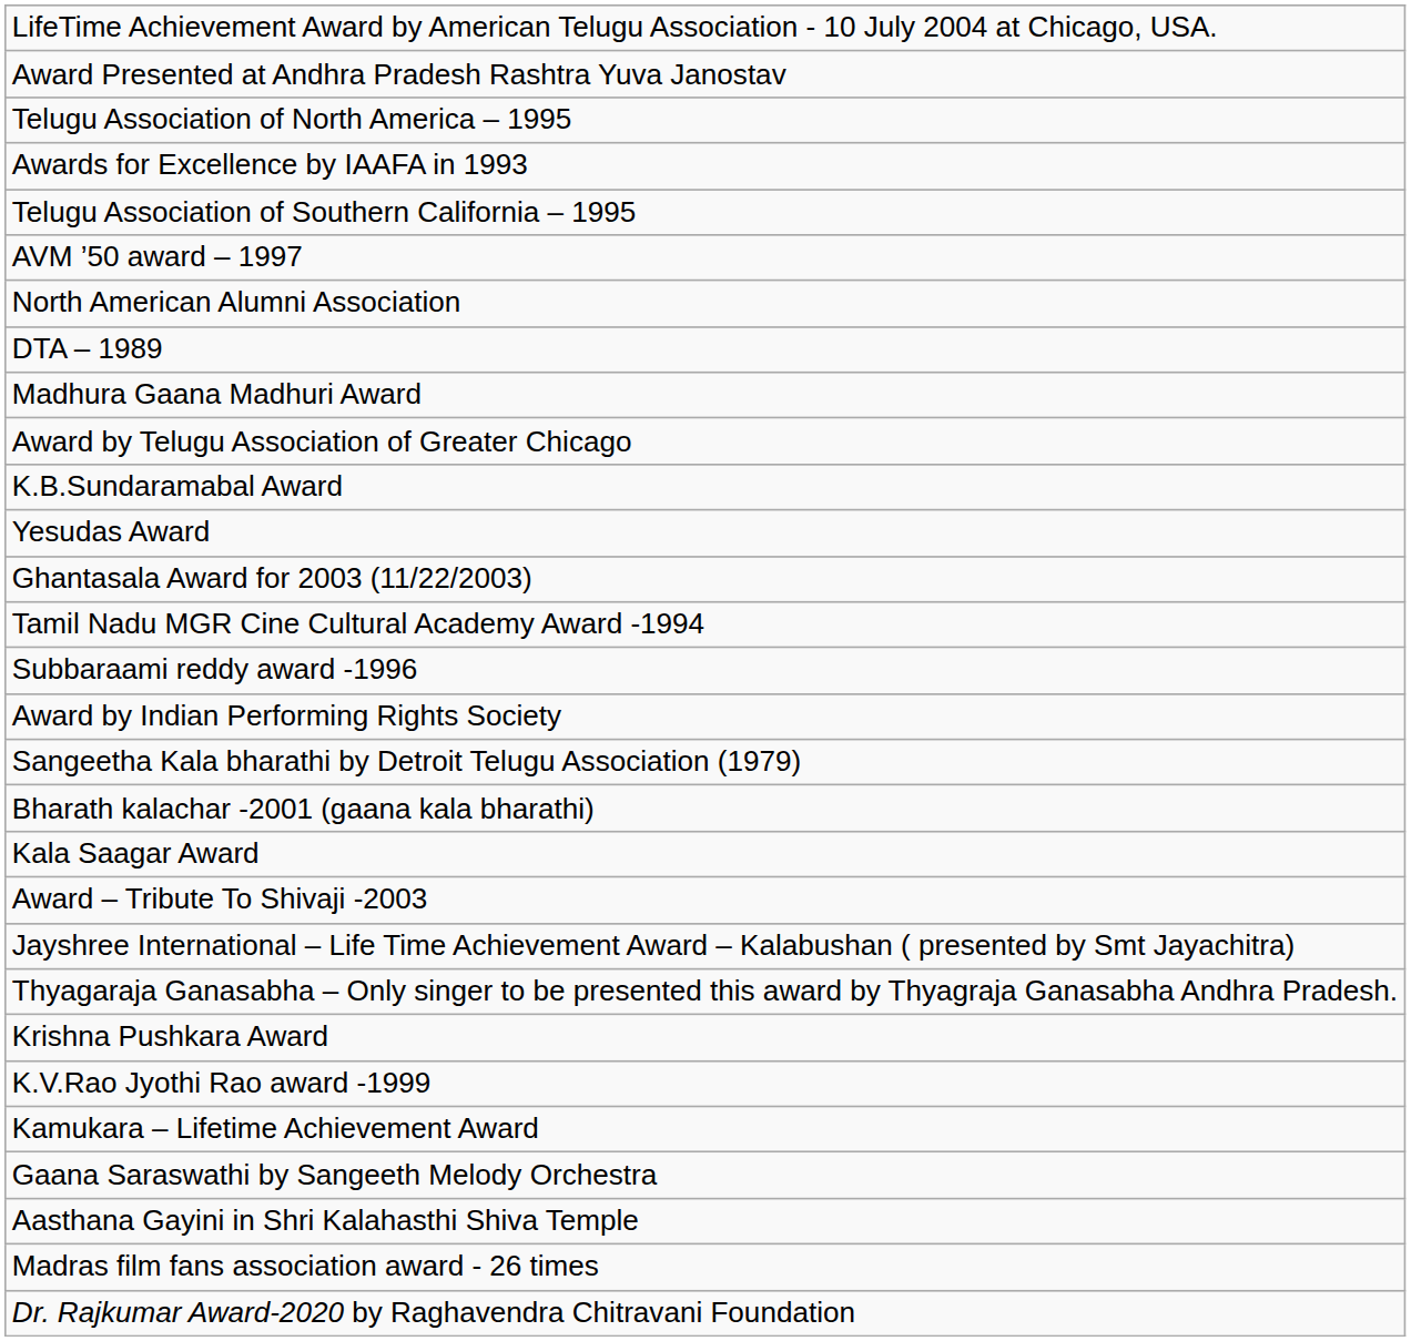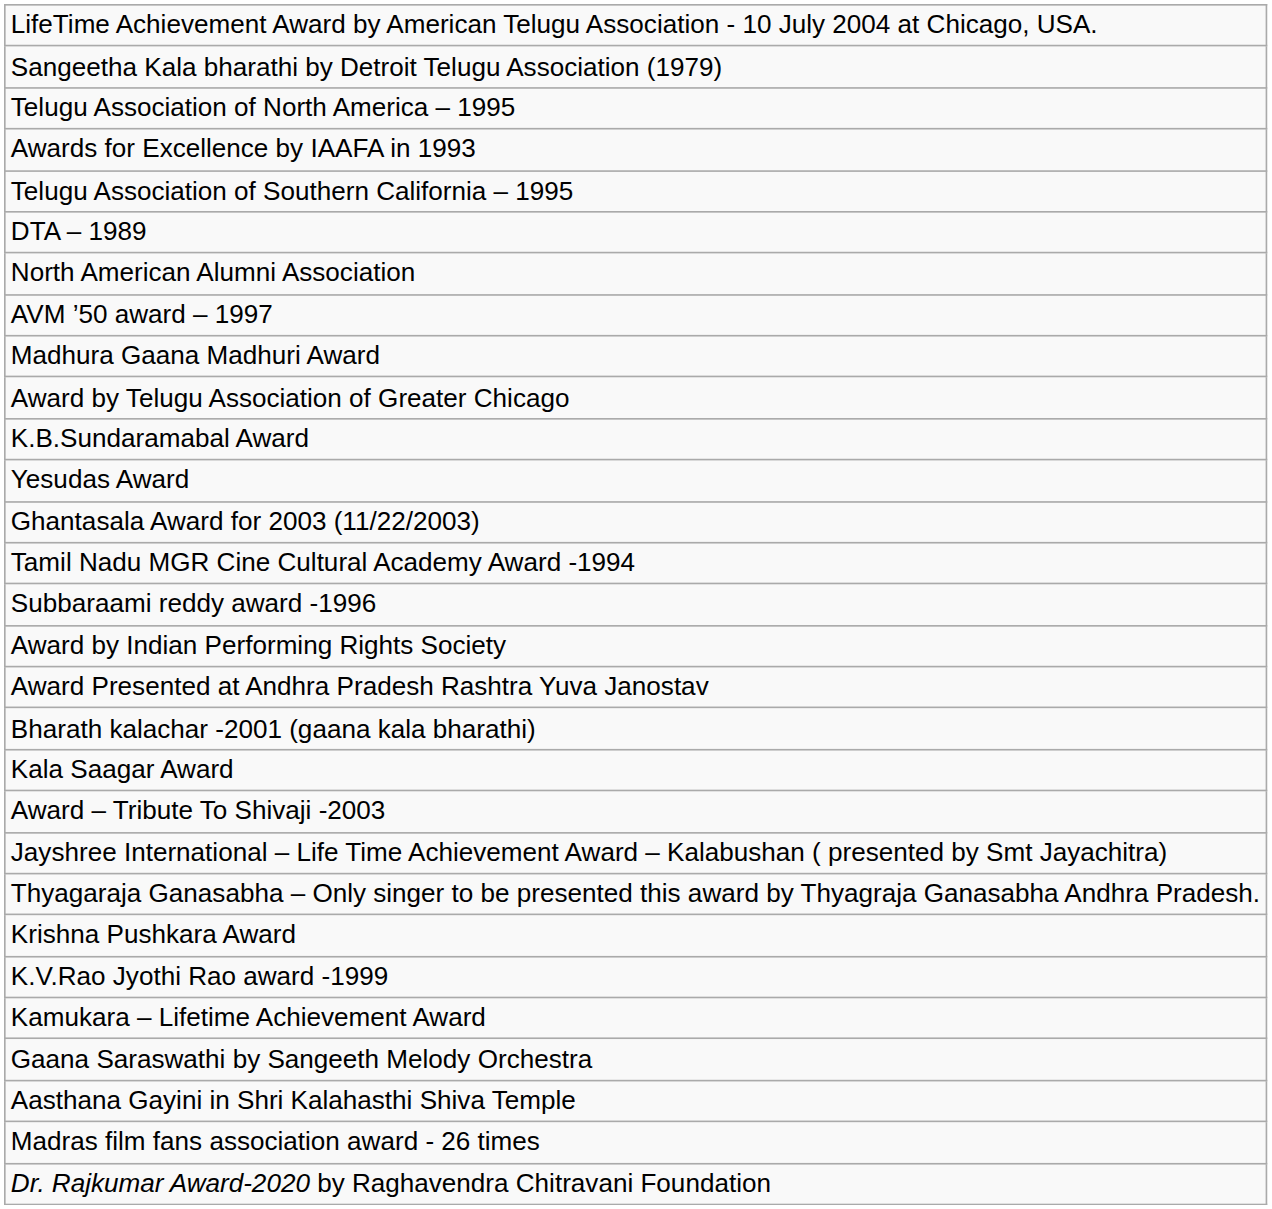row 2 | column 1: Award Presented at Andhra Pradesh Rashtra Yuva Janostav -> Sangeetha Kala bharathi by Detroit Telugu Association (1979)
row 6 | column 1: AVM ’50 award – 1997 -> DTA – 1989
row 8 | column 1: DTA – 1989 -> AVM ’50 award – 1997
row 17 | column 1: Sangeetha Kala bharathi by Detroit Telugu Association (1979) -> Award Presented at Andhra Pradesh Rashtra Yuva Janostav
